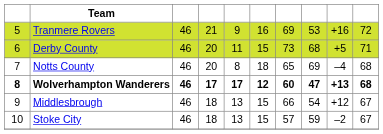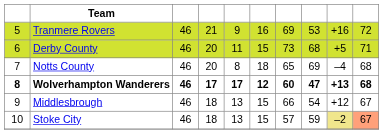Stoke City | column 9: no background -> khaki background
Stoke City | column 10: no background -> lightsalmon background
